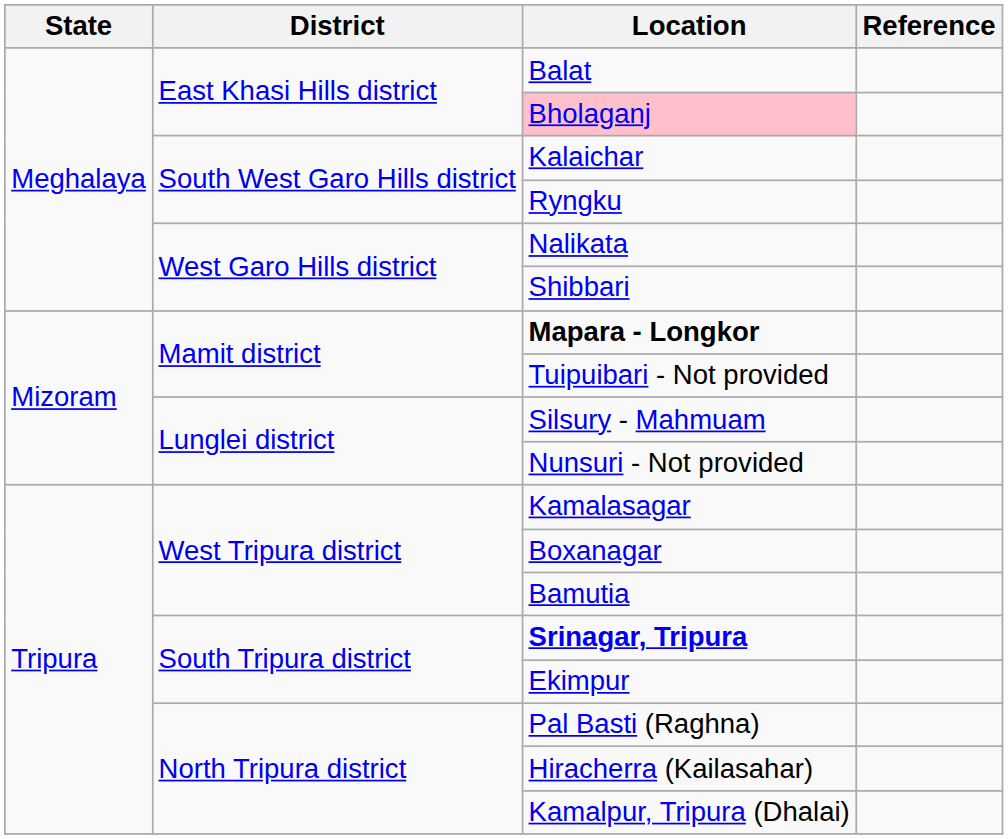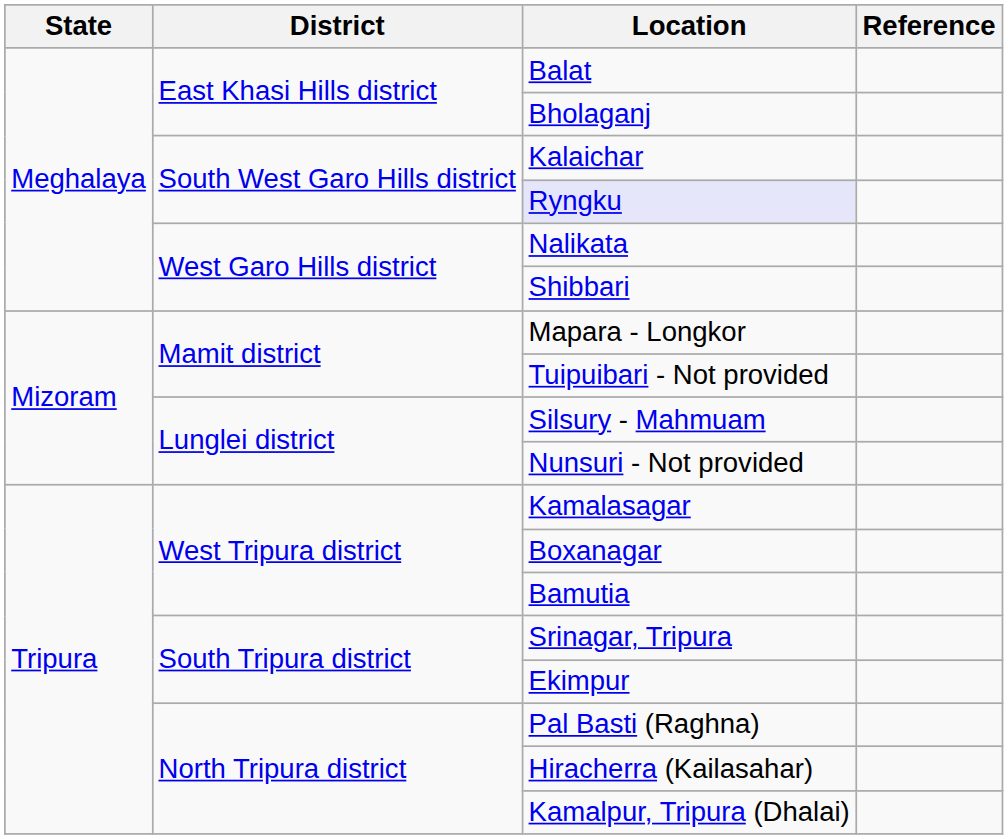Bholaganj | Location: pink background -> no background
Ryngku | Location: no background -> lavender background
Mapara - Longkor | Location: bold -> normal
Srinagar, Tripura | Location: bold -> normal
